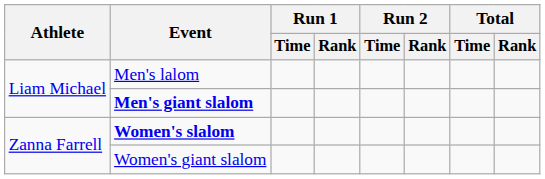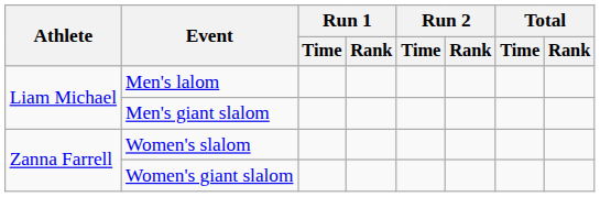Men's giant slalom | Event: bold -> normal
Women's slalom | Event: bold -> normal
